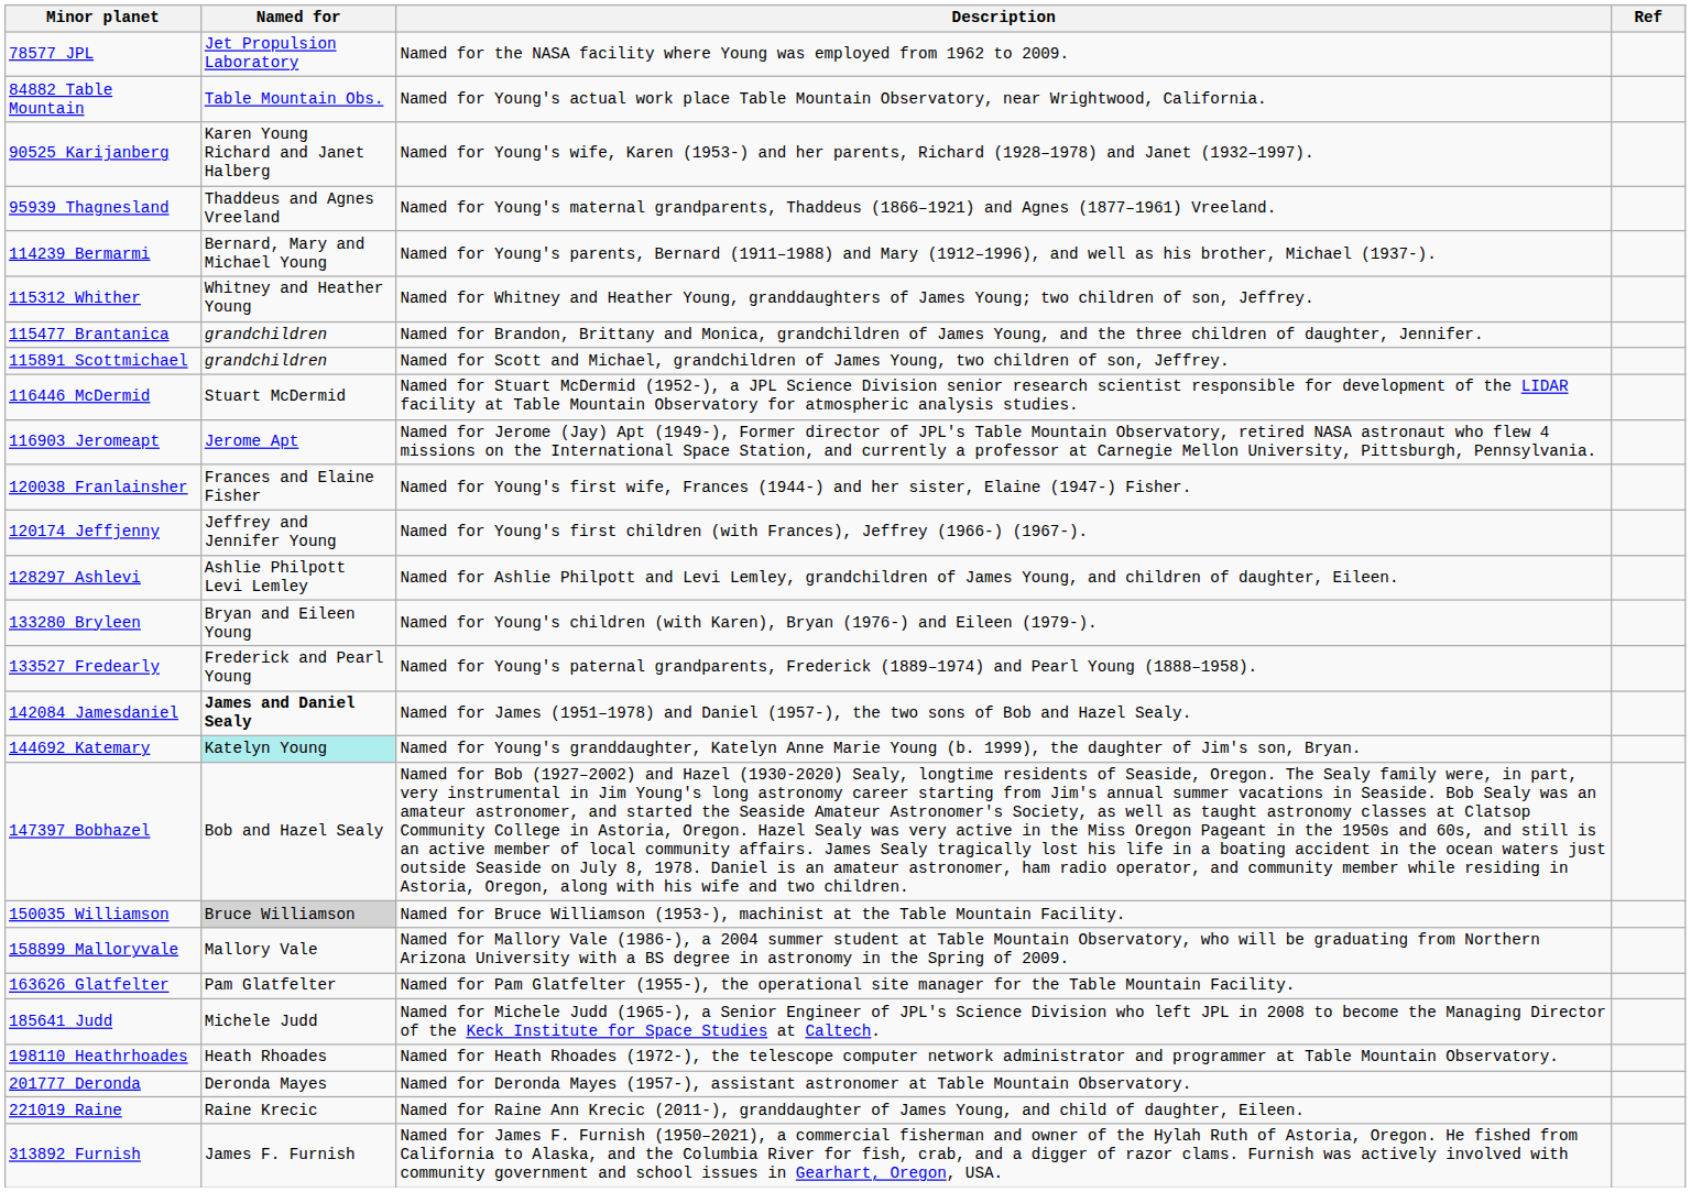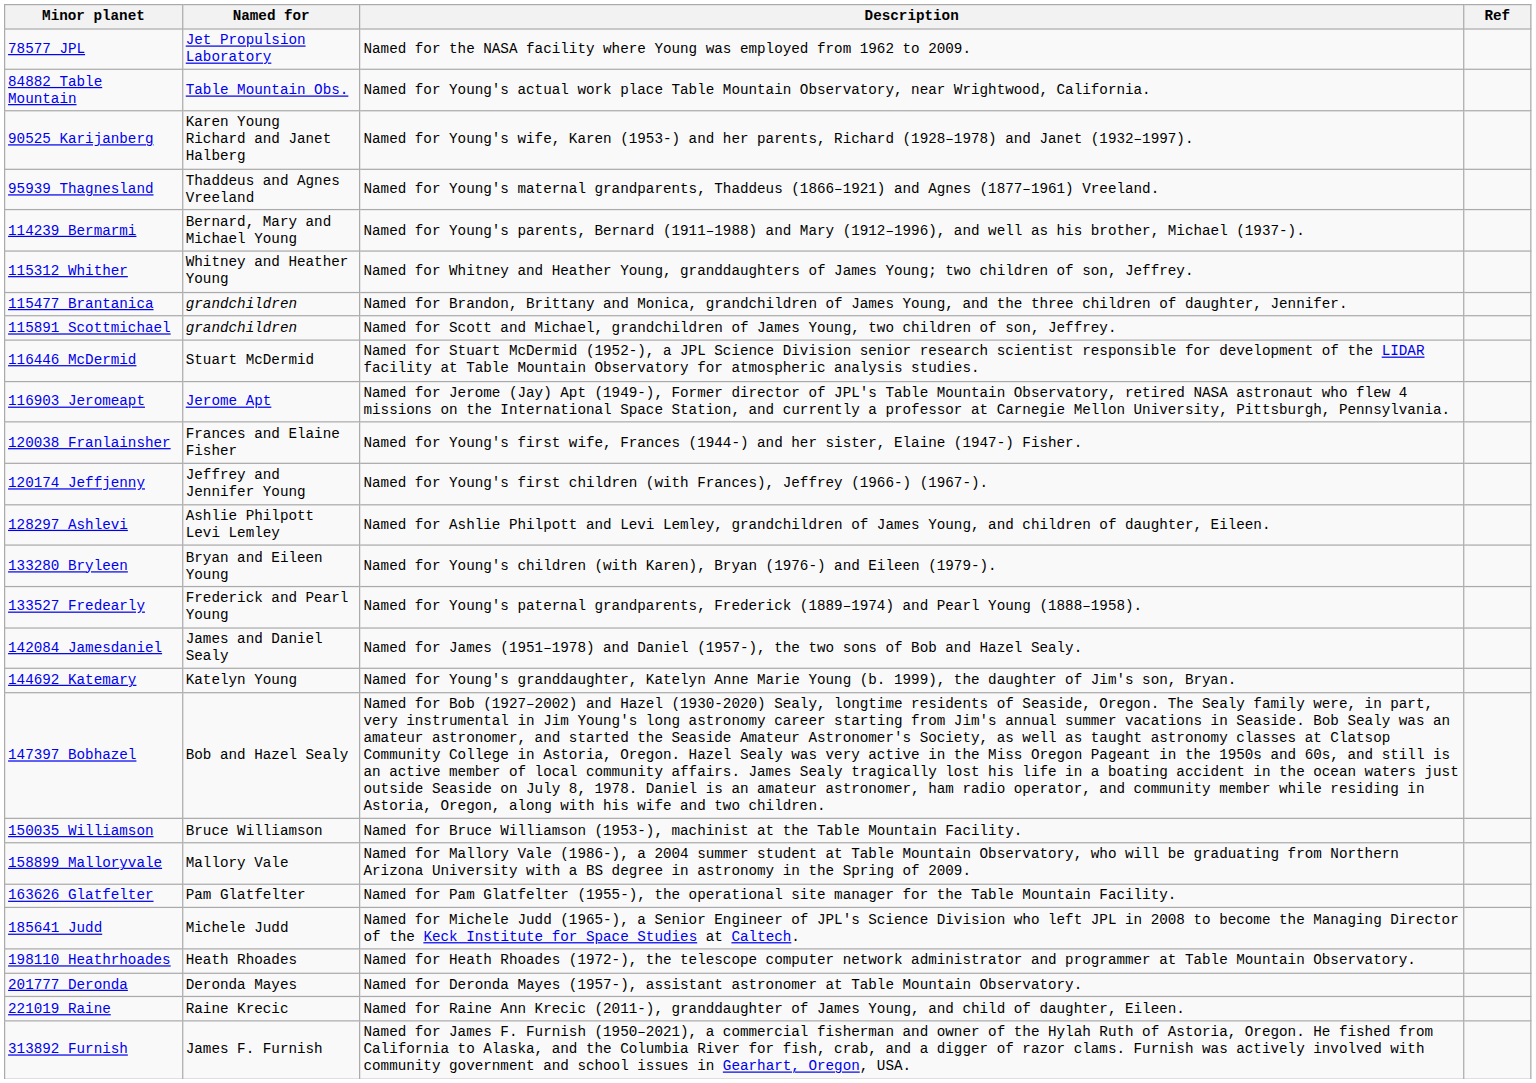142084 Jamesdaniel | Named for: bold -> normal
144692 Katemary | Named for: paleturquoise background -> no background
150035 Williamson | Named for: lightgrey background -> no background
